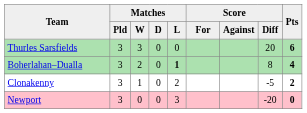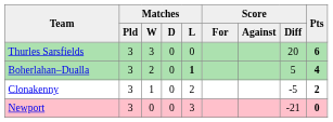Boherlahan–Dualla | Score / Diff: 8 -> 5
Newport | Score / Diff: -20 -> -21
